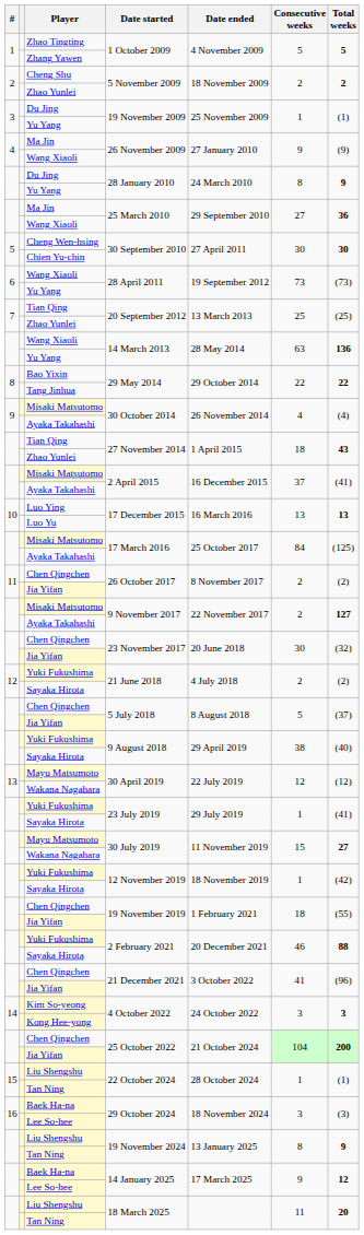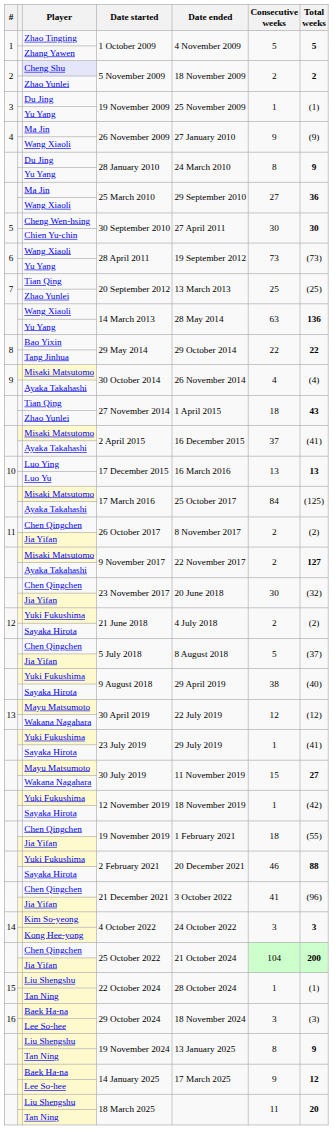Cheng Shu / 5 November 2009 | Player: no background -> lavender background
